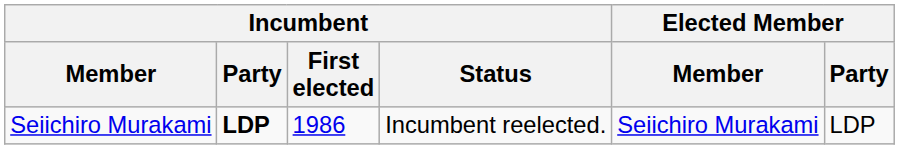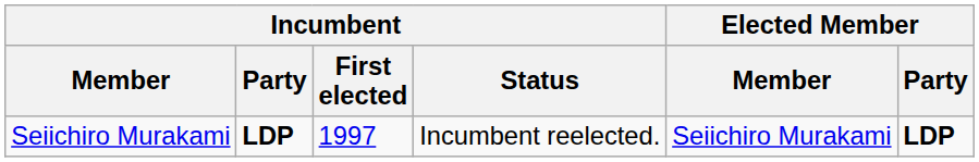row 3 | Incumbent / First elected: 1986 -> 1997
row 3 | Elected Member / Party: normal -> bold
